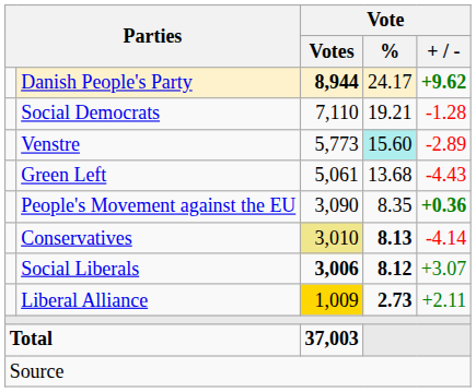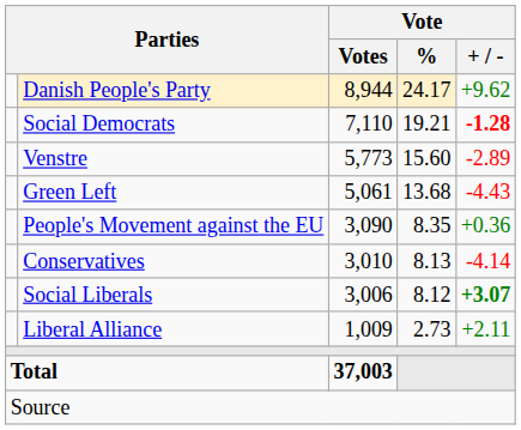Danish People's Party | Vote / Votes: bold -> normal
Danish People's Party | Vote / + / -: bold -> normal
Social Democrats | Vote / + / -: normal -> bold
Venstre | Vote / %: paleturquoise background -> no background
People's Movement against the EU | Vote / + / -: bold -> normal
Conservatives | Vote / Votes: khaki background -> no background
Conservatives | Vote / %: bold -> normal
Social Liberals | Vote / Votes: bold -> normal
Social Liberals | Vote / %: bold -> normal
Social Liberals | Vote / + / -: normal -> bold
Liberal Alliance | Vote / Votes: gold background -> no background
Liberal Alliance | Vote / %: bold -> normal
